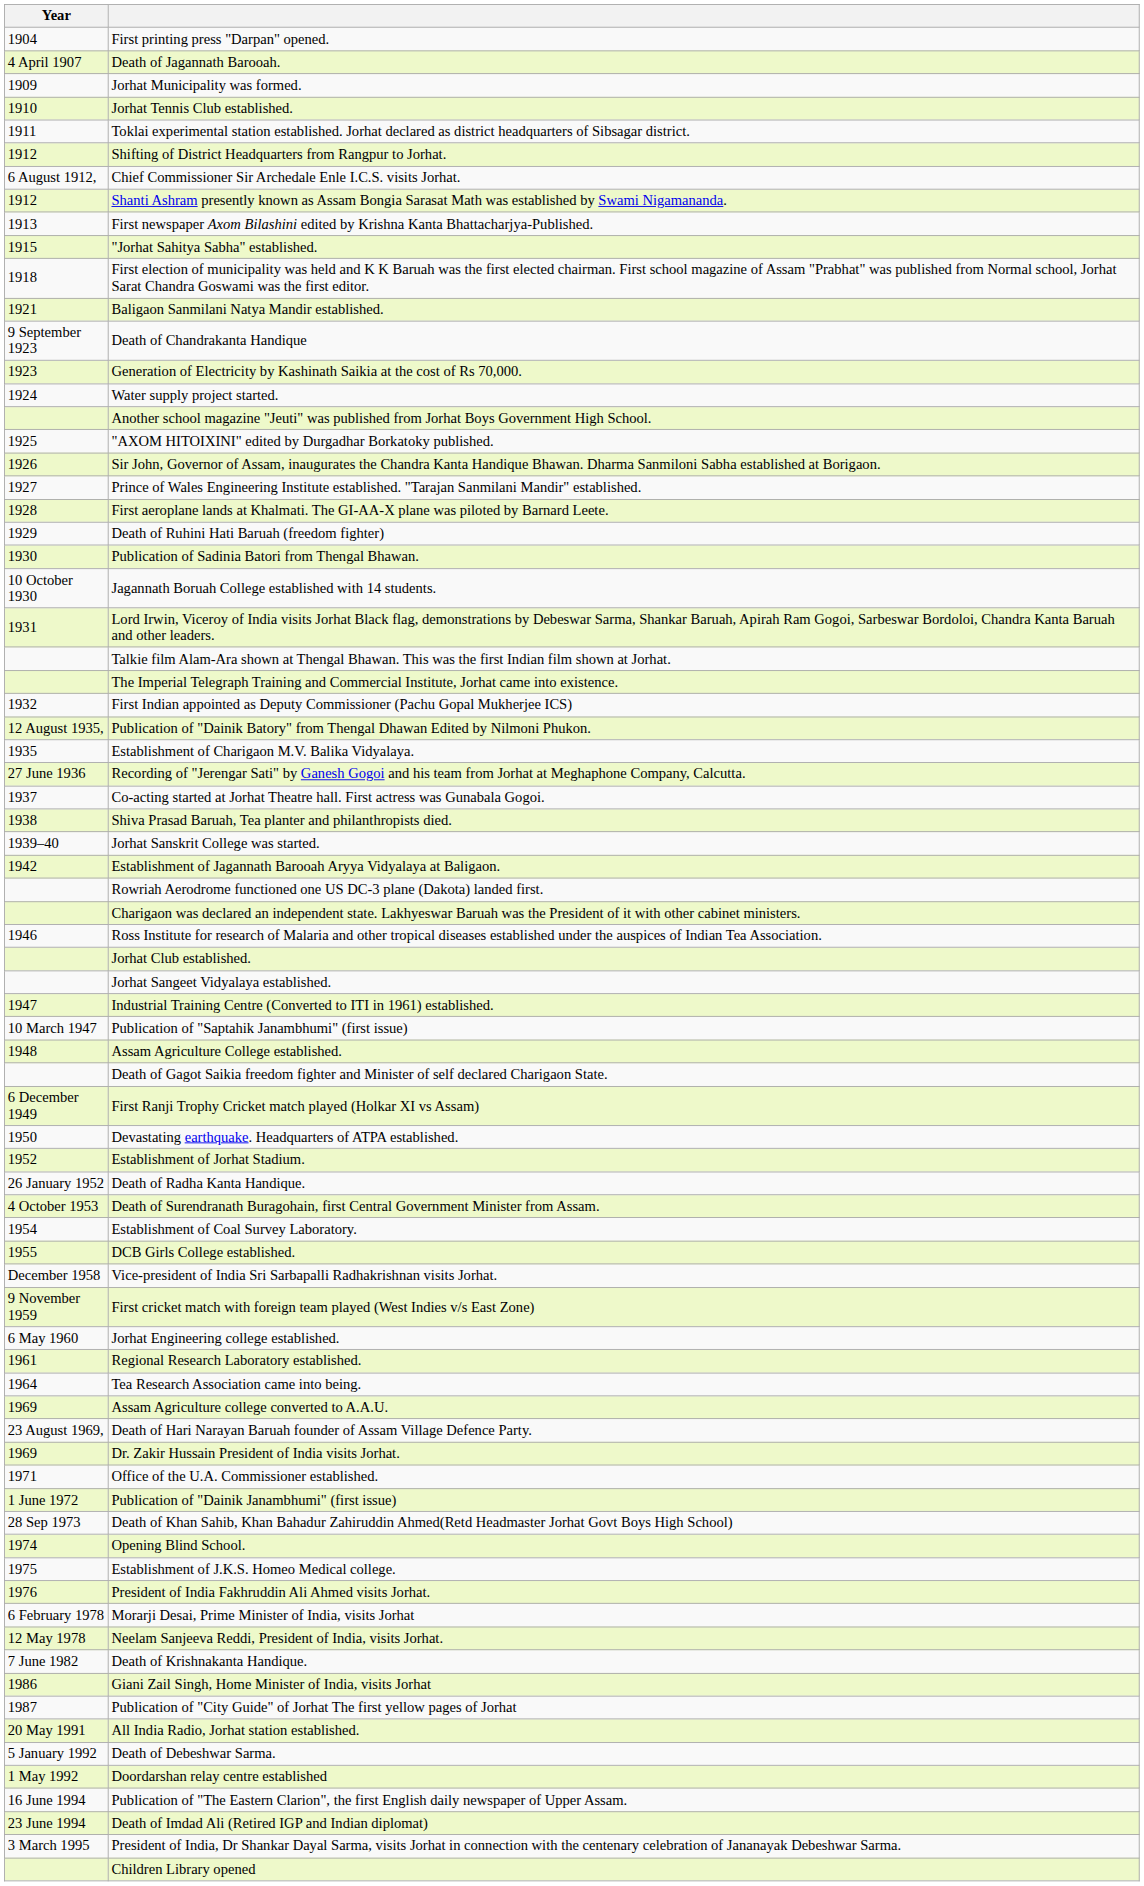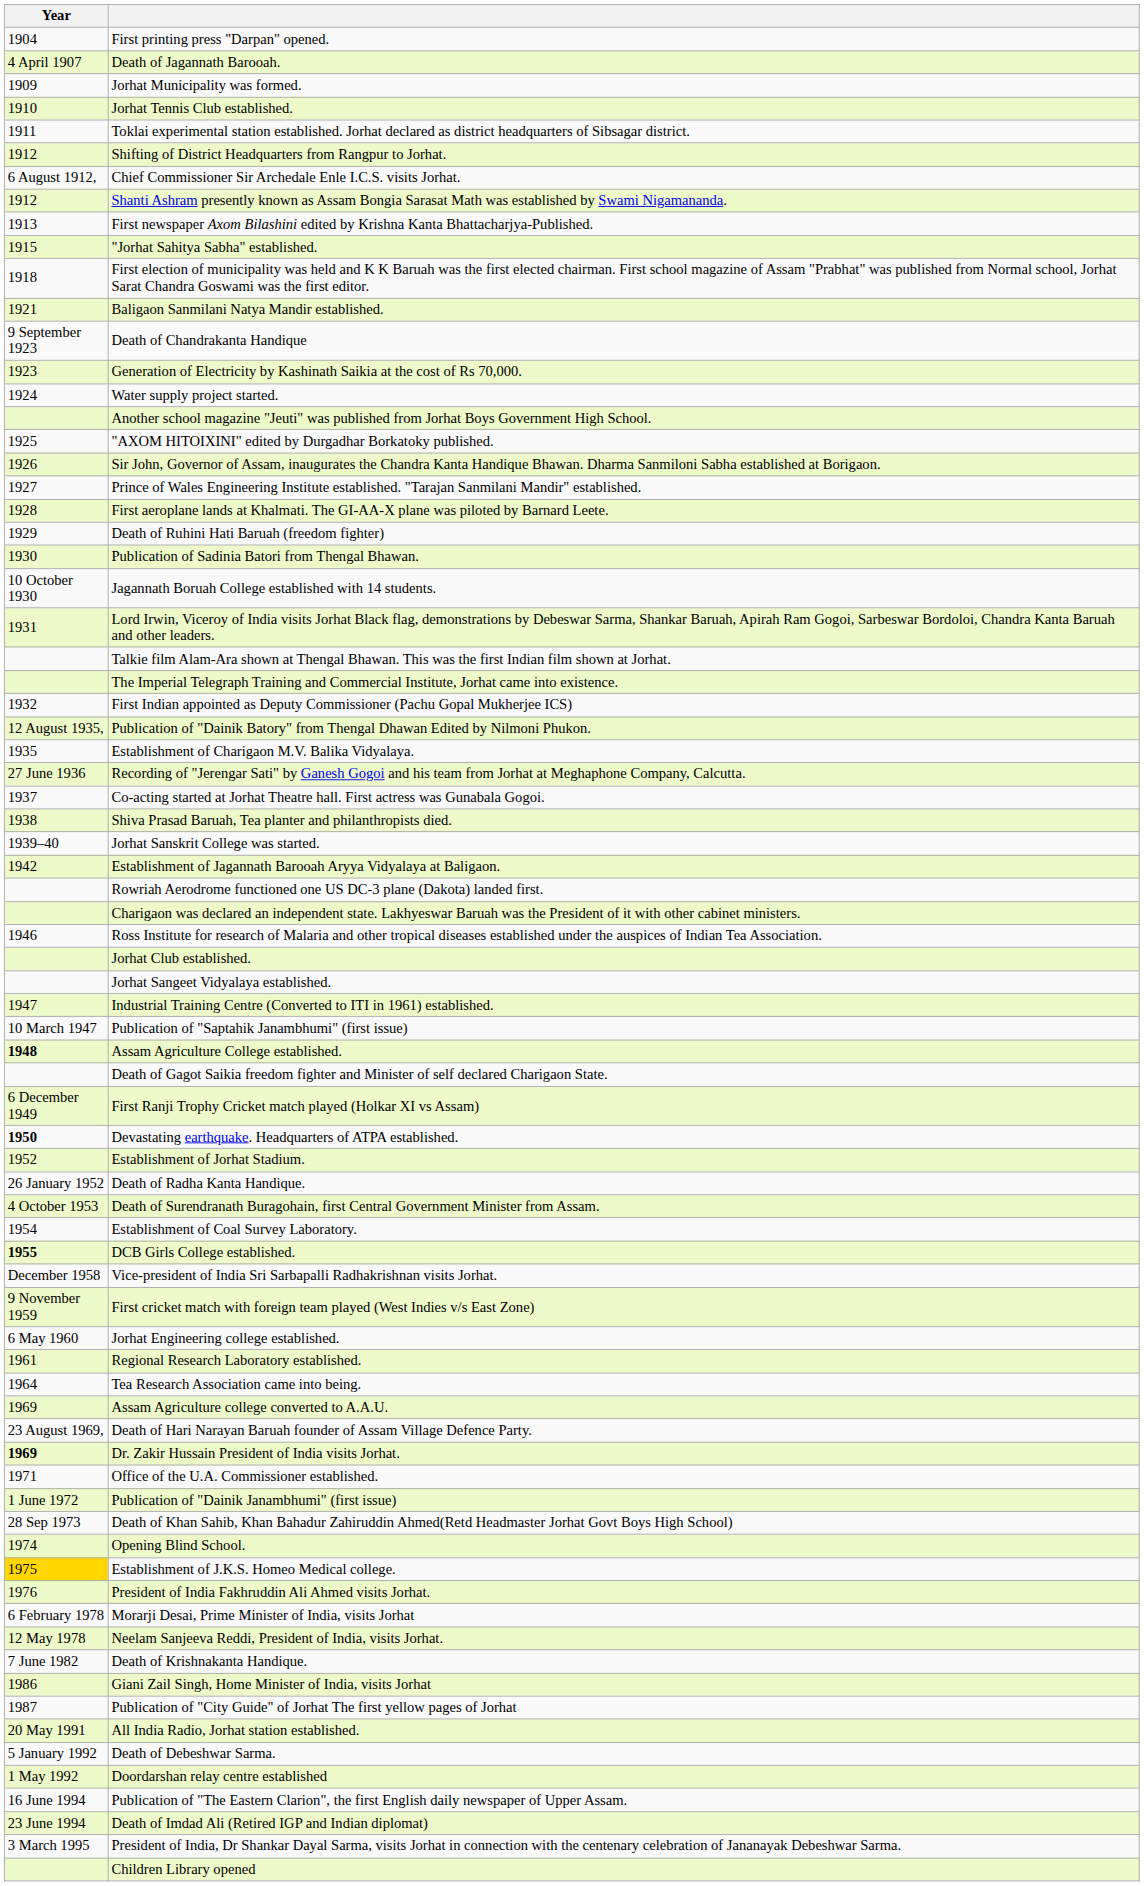Assam Agriculture College established. | Year: normal -> bold
Devastating earthquake. Headquarters of ATPA established. | Year: normal -> bold
DCB Girls College established. | Year: normal -> bold
Dr. Zakir Hussain President of India visits Jorhat. | Year: normal -> bold
Establishment of J.K.S. Homeo Medical college. | Year: no background -> gold background
